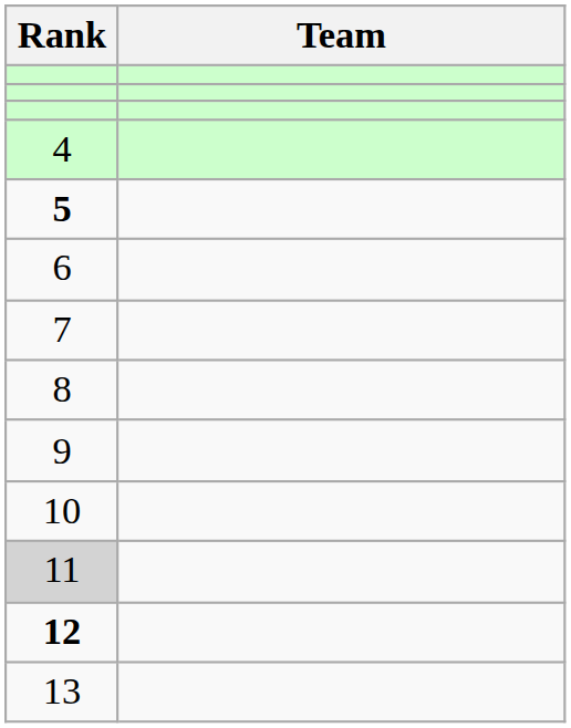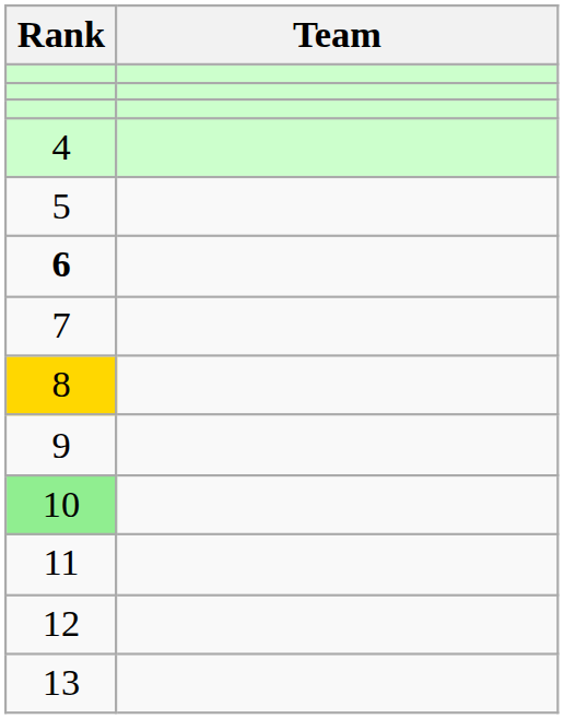row 6 | Rank: bold -> normal
row 7 | Rank: normal -> bold
row 9 | Rank: no background -> gold background
row 11 | Rank: no background -> lightgreen background
row 12 | Rank: lightgrey background -> no background
row 13 | Rank: bold -> normal
